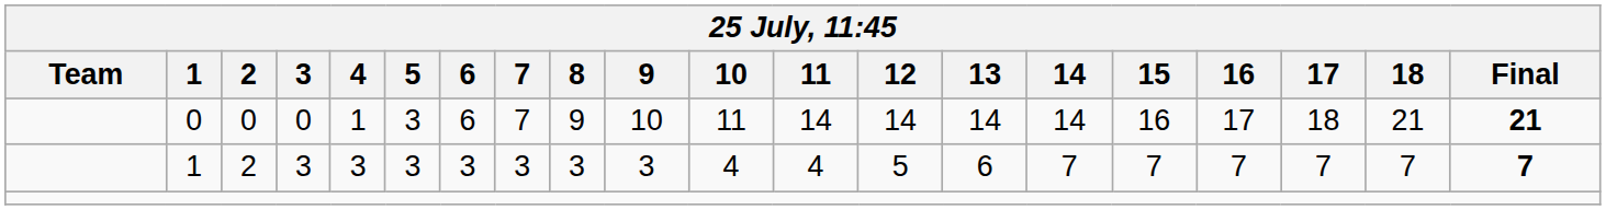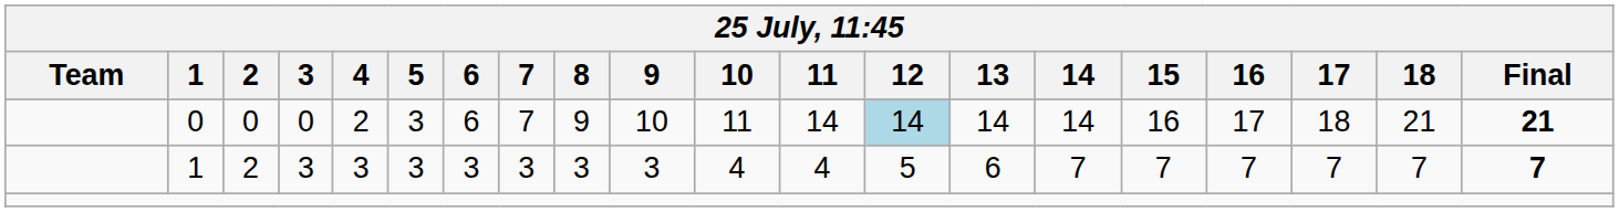row 3 | 4: 1 -> 2
row 3 | 12: no background -> lightblue background
